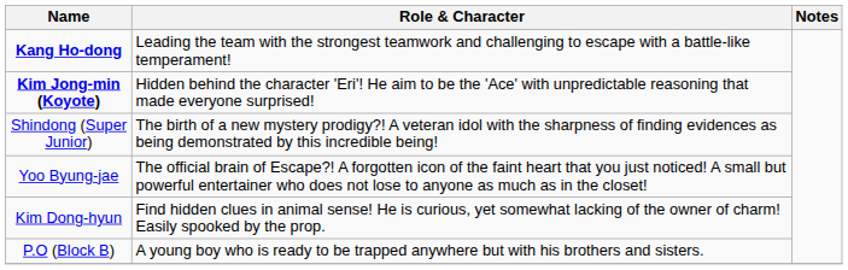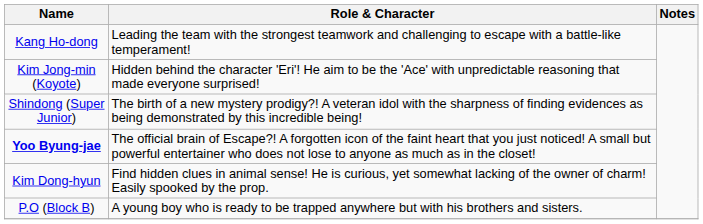Kang Ho-dong | Name: bold -> normal
Kim Jong-min (Koyote) | Name: bold -> normal
Yoo Byung-jae | Name: normal -> bold
